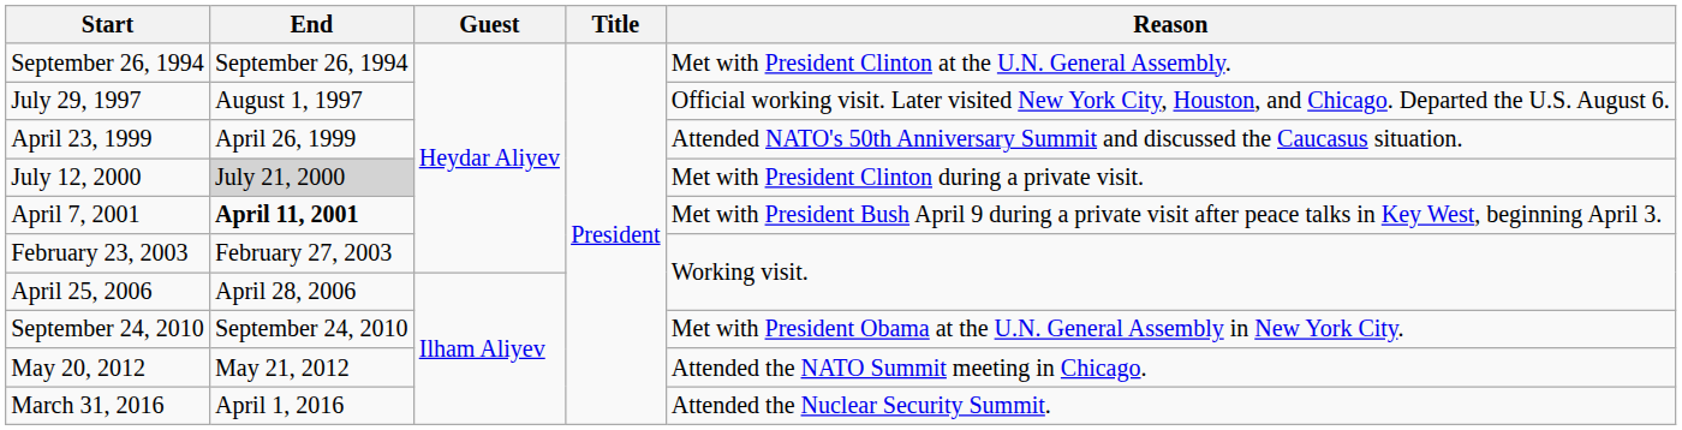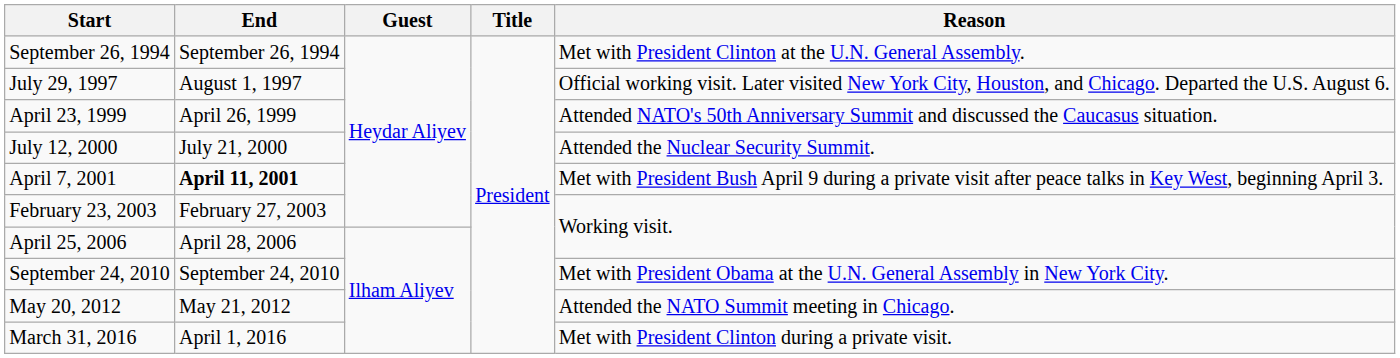July 12, 2000 | End: lightgrey background -> no background
July 12, 2000 | Reason: Met with President Clinton during a private visit. -> Attended the Nuclear Security Summit.
March 31, 2016 | Reason: Attended the Nuclear Security Summit. -> Met with President Clinton during a private visit.
